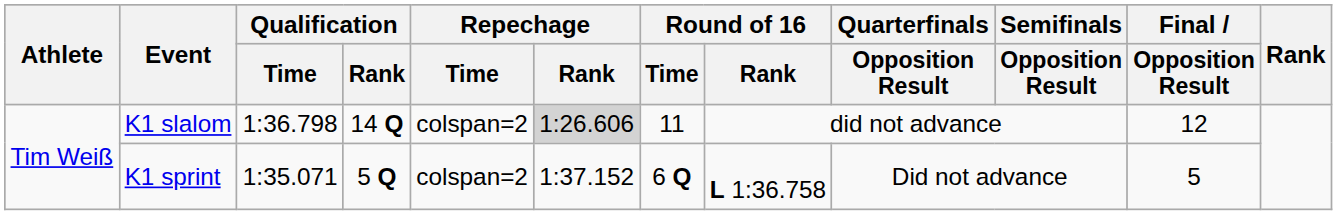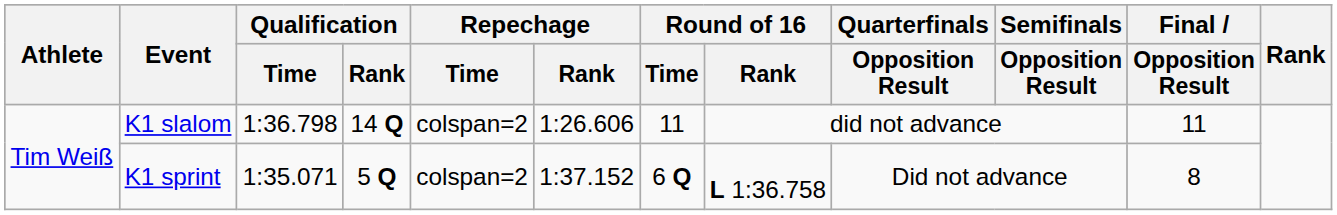K1 slalom | Repechage / Rank: lightgrey background -> no background
K1 slalom | Final / Opposition Result: 12 -> 11
K1 sprint | Final / Opposition Result: 5 -> 8
